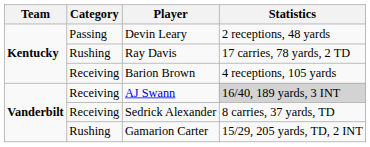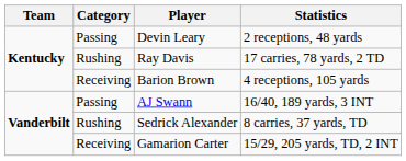AJ Swann | Category: Receiving -> Passing
AJ Swann | Statistics: lightgrey background -> no background
Sedrick Alexander | Category: Receiving -> Rushing
Gamarion Carter | Category: Rushing -> Receiving
